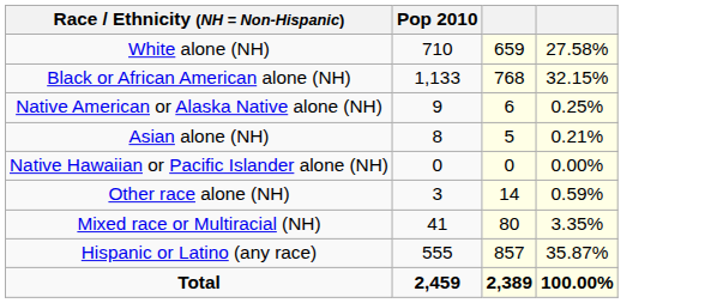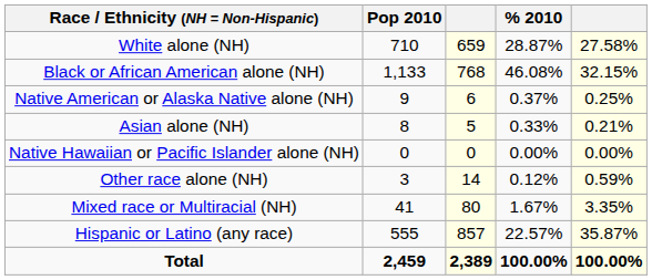+ column: % 2010 | 28.87% | 46.08% | 0.37% | 0.33% | 0.00% | 0.12% | 1.67% | 22.57% | 100.00%
